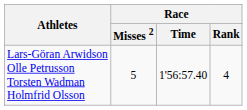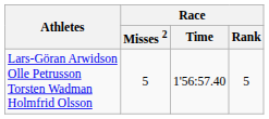row 3 | Race / Rank: 4 -> 5
